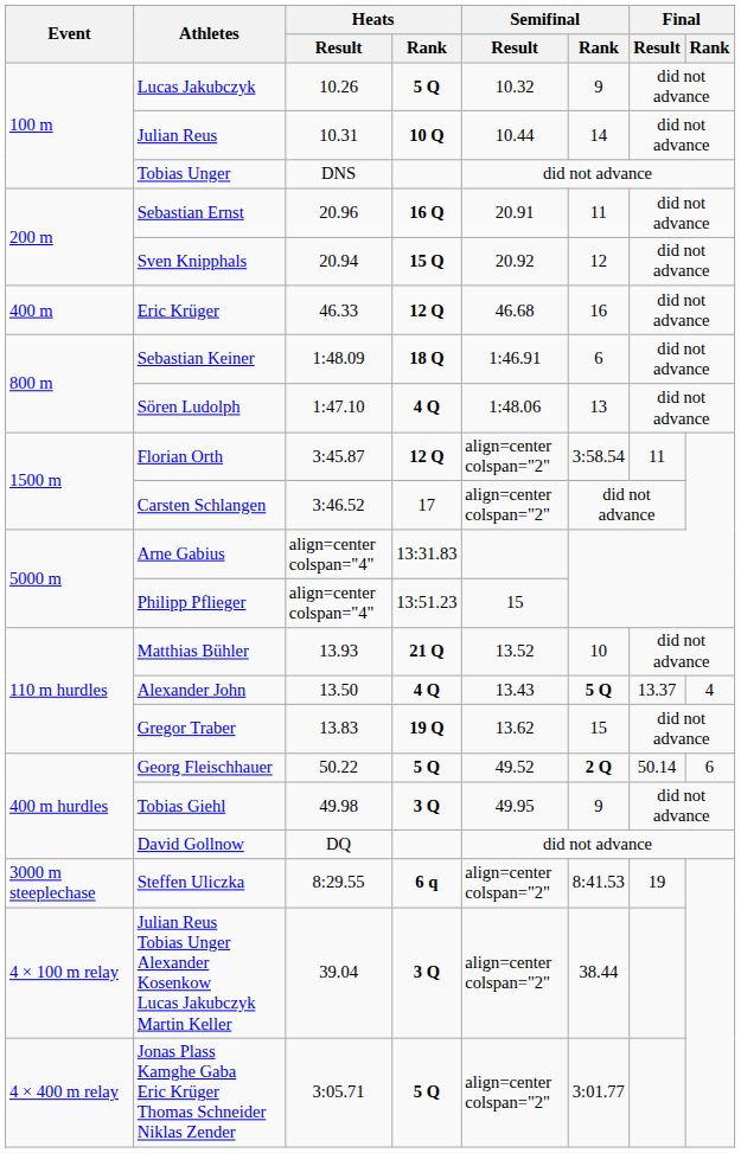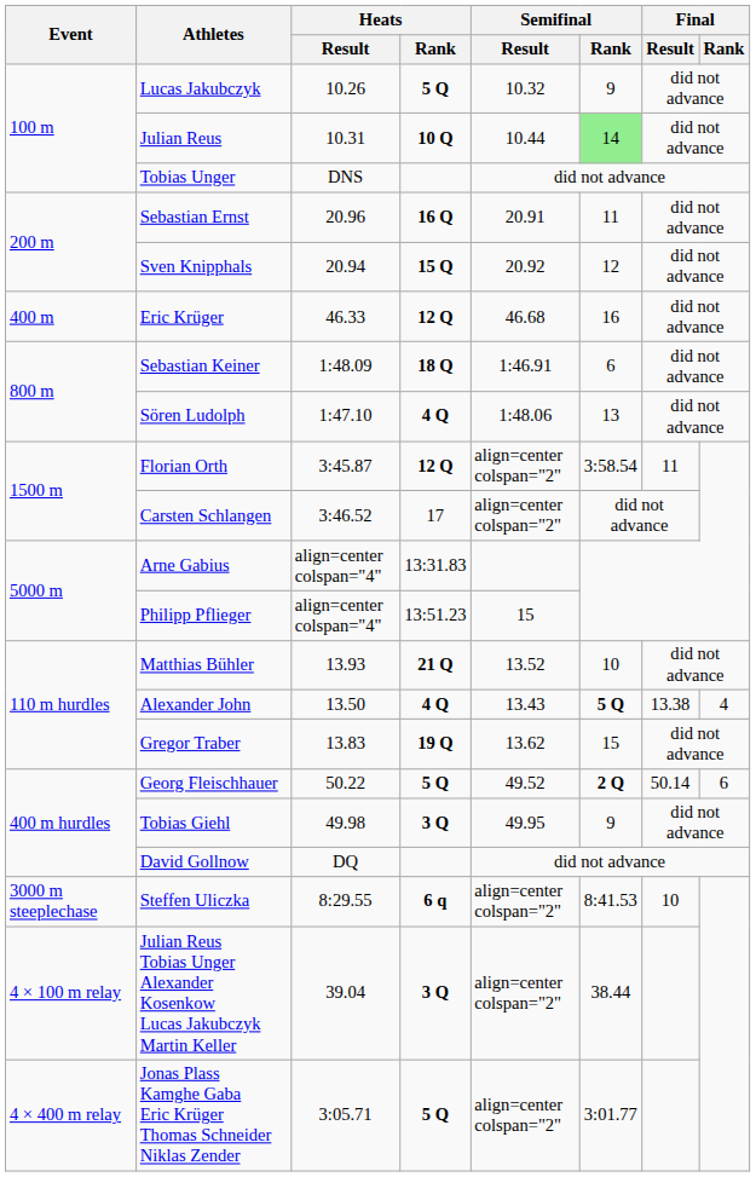Julian Reus | Semifinal / Rank: no background -> lightgreen background
Alexander John | Final / Result: 13.37 -> 13.38
Steffen Uliczka | Final / Result: 19 -> 10
